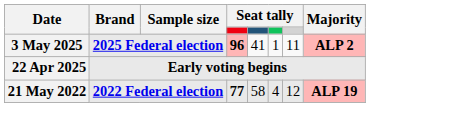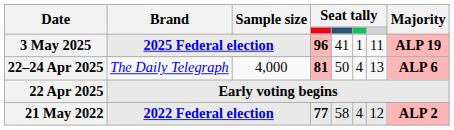3 May 2025 | Majority: ALP 2 -> ALP 19
+ row: 22–24 Apr 2025 | The Daily Telegraph | 4,000 | 81 | 50 | 4 | 13 | ALP 6
21 May 2022 | Majority: ALP 19 -> ALP 2
